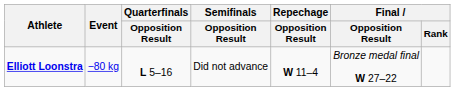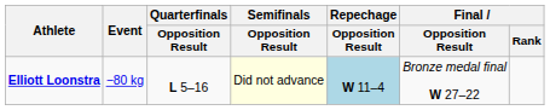Elliott Loonstra | Semifinals / Opposition Result: no background -> lightyellow background
Elliott Loonstra | Repechage / Opposition Result: no background -> lightblue background
